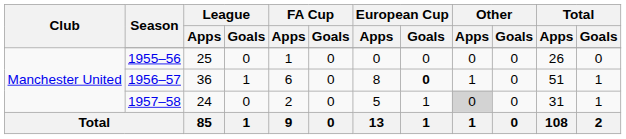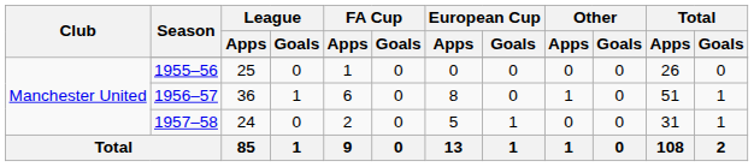1956–57 | European Cup / Goals: bold -> normal
1957–58 | Other / Apps: lightgrey background -> no background
